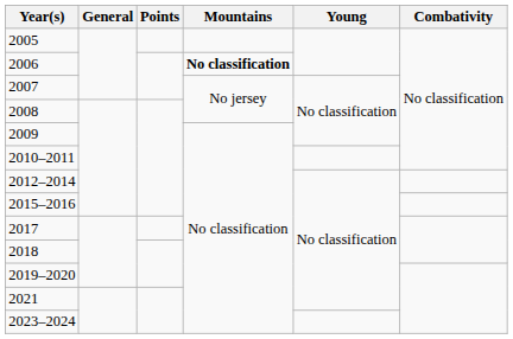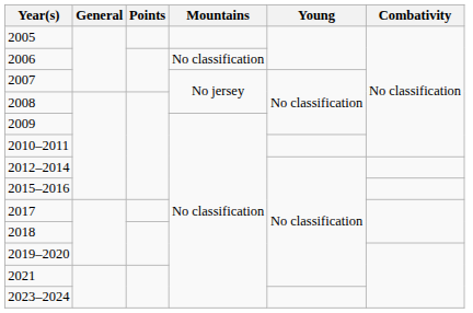2006 | Mountains: bold -> normal
